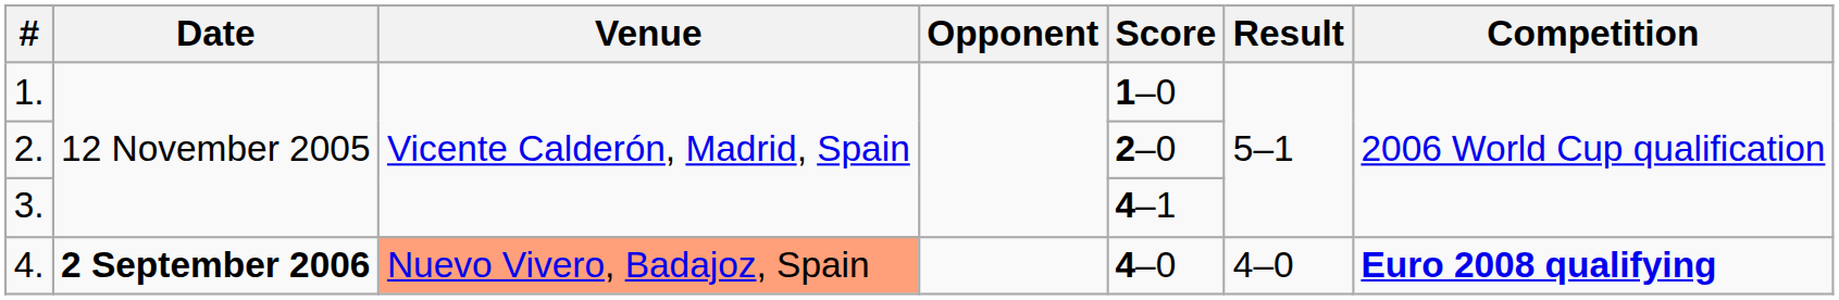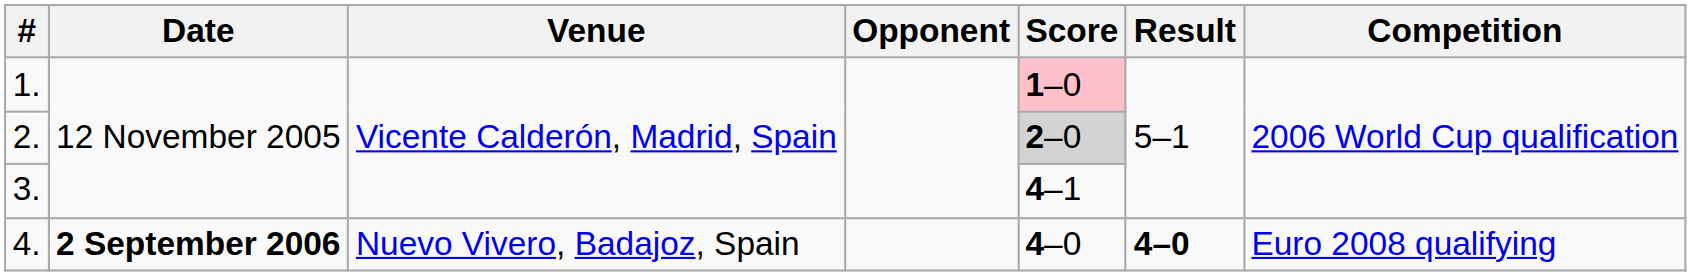1. | Score: no background -> pink background
2. | Score: no background -> lightgrey background
4. | Venue: lightsalmon background -> no background
4. | Result: normal -> bold
4. | Competition: bold -> normal
